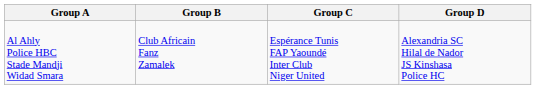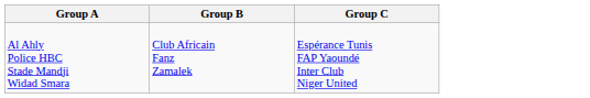- column: Group D | Alexandria SC Hilal de Nador JS Kinshasa Police HC
